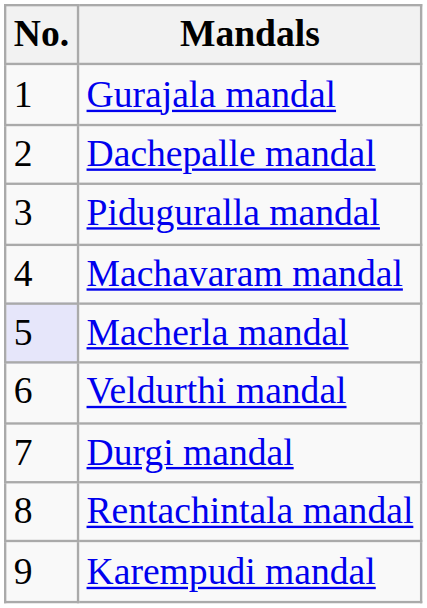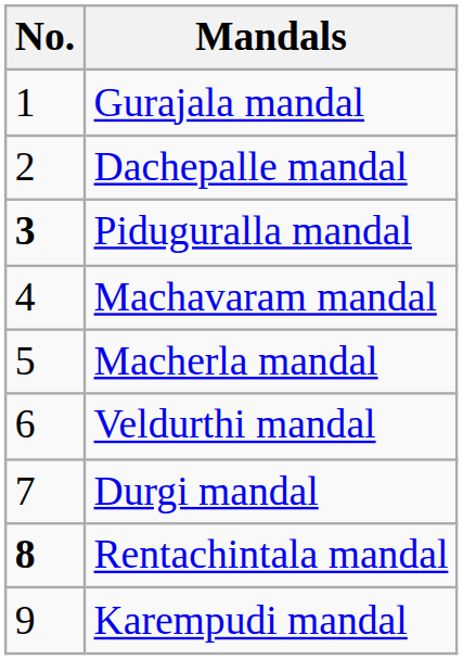Piduguralla mandal | No.: normal -> bold
Macherla mandal | No.: lavender background -> no background
Rentachintala mandal | No.: normal -> bold
